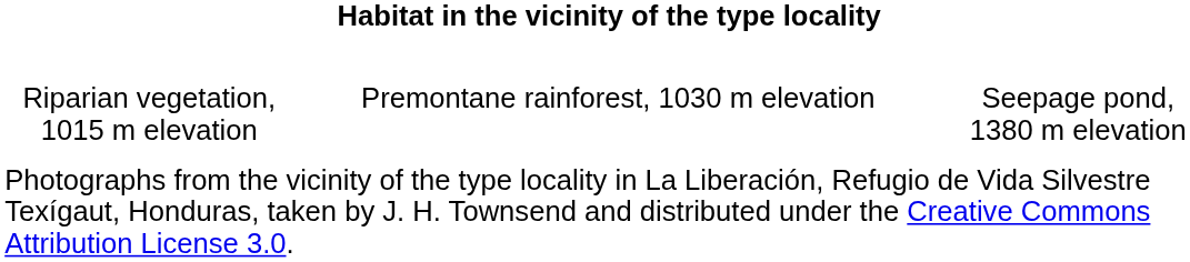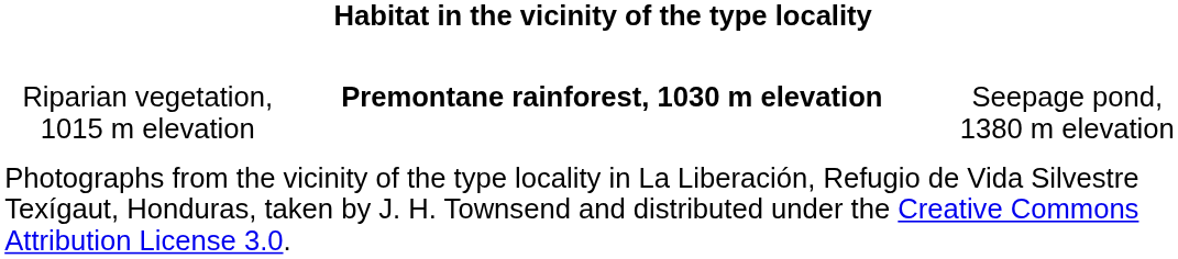Riparian vegetation, 1015 m elevation | column 2: normal -> bold
